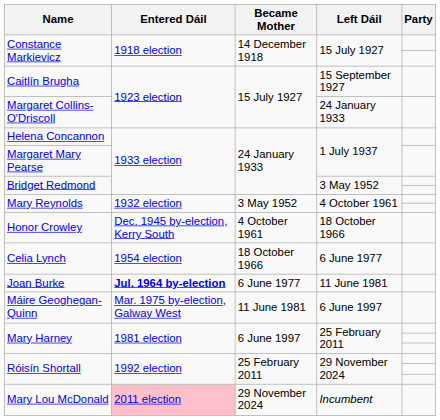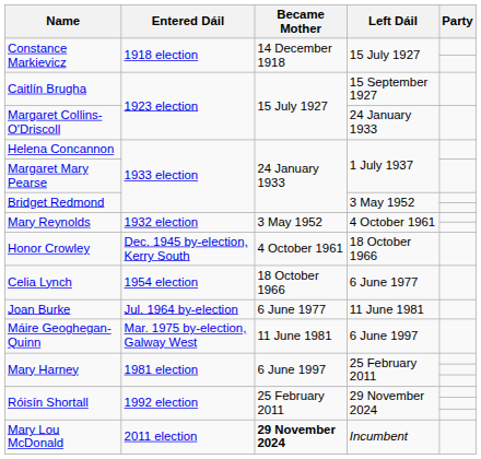Joan Burke | Entered Dáil: bold -> normal
Mary Lou McDonald | Entered Dáil: pink background -> no background
Mary Lou McDonald | Became Mother: normal -> bold
